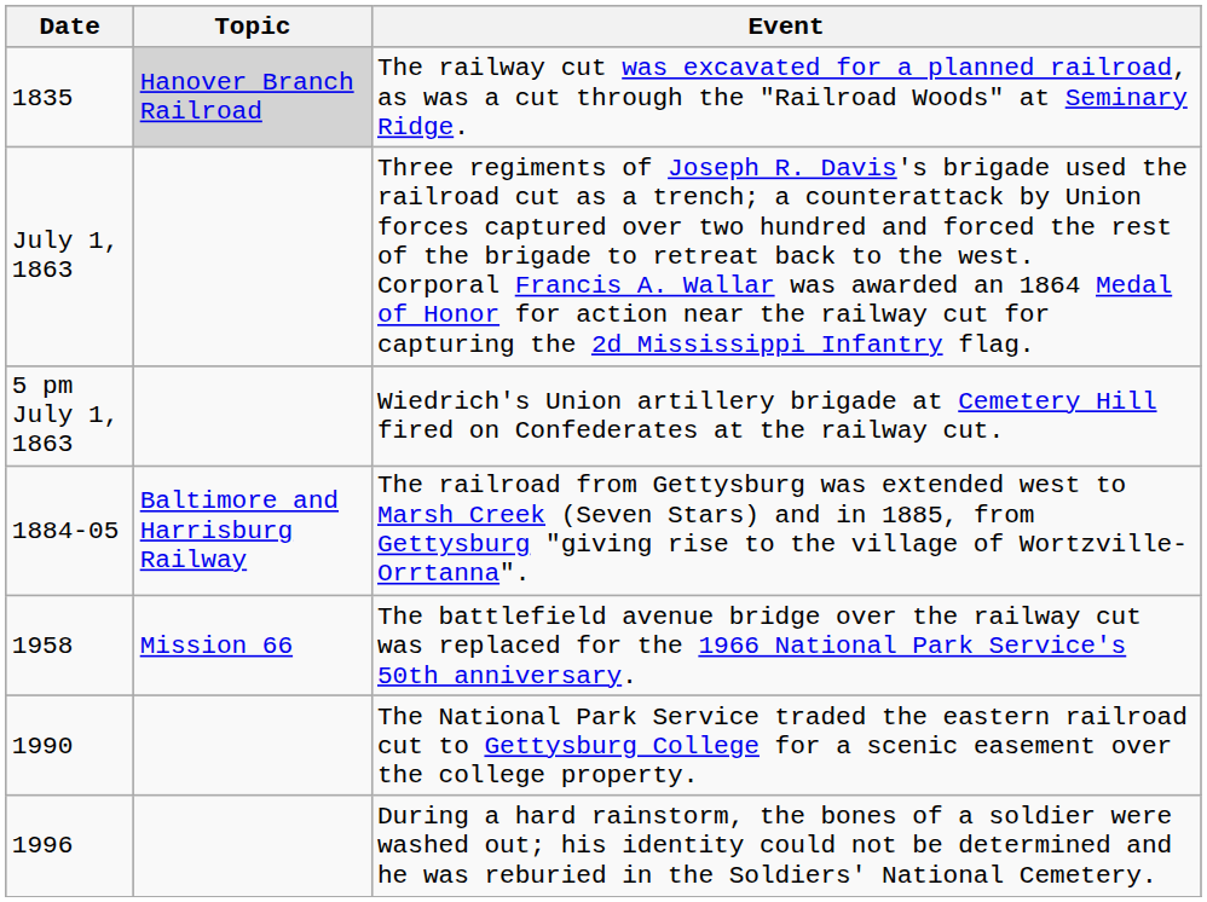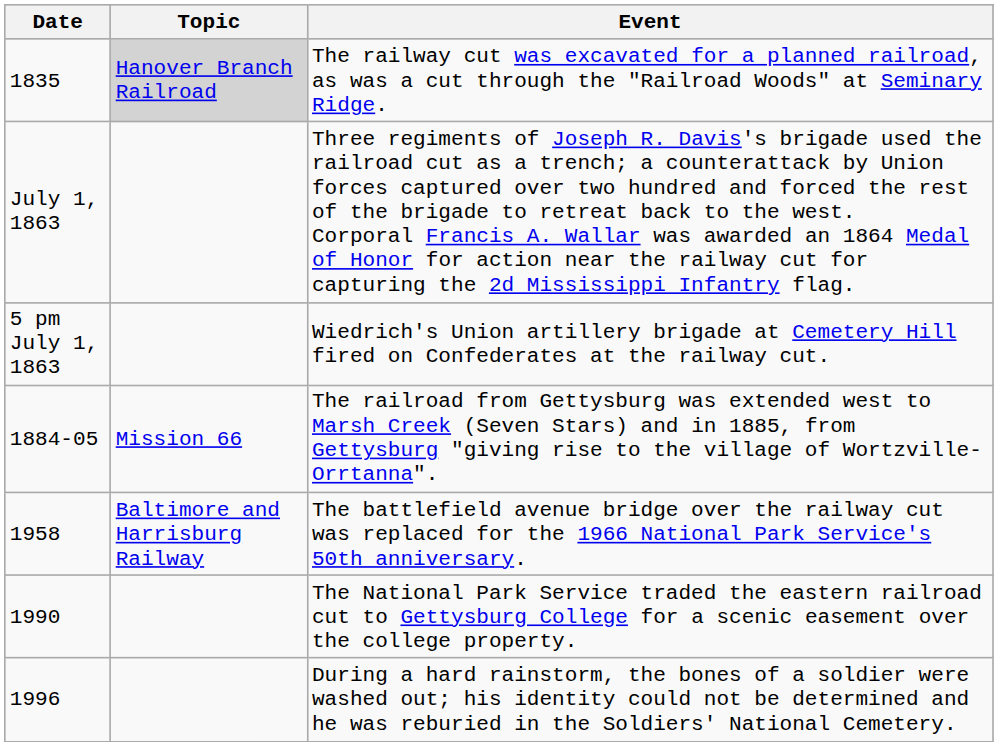row 5 | Topic: Baltimore and Harrisburg Railway -> Mission 66
row 6 | Topic: Mission 66 -> Baltimore and Harrisburg Railway
